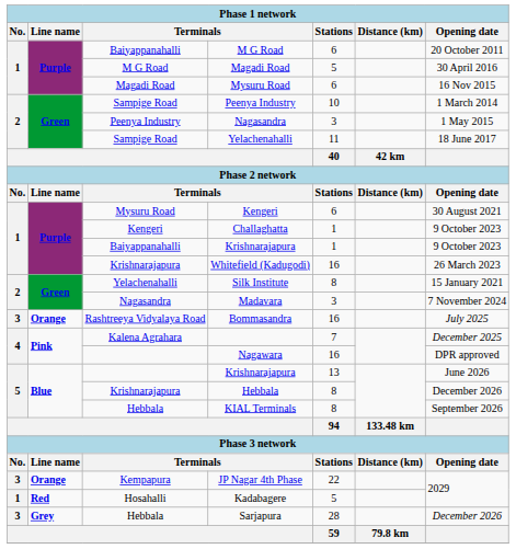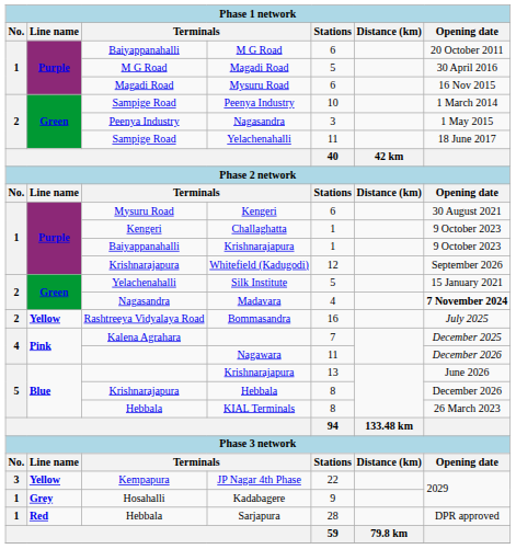Whitefield (Kadugodi) | Stations: 16 -> 12
Whitefield (Kadugodi) | Opening date: 26 March 2023 -> September 2026
Silk Institute | Stations: 8 -> 5
Madavara | Stations: 3 -> 4
Madavara | Opening date: normal -> bold
Bommasandra | No.: 3 -> 2
Bommasandra | Line name: Orange -> Yellow
Nagawara | Stations: 16 -> 11
Nagawara | Opening date: DPR approved -> December 2026
KIAL Terminals | Opening date: September 2026 -> 26 March 2023
JP Nagar 4th Phase | Line name: Orange -> Yellow
Kadabagere | Line name: Red -> Grey
Kadabagere | Stations: 5 -> 9
Sarjapura | No.: 3 -> 1
Sarjapura | Line name: Grey -> Red
Sarjapura | Opening date: December 2026 -> DPR approved
